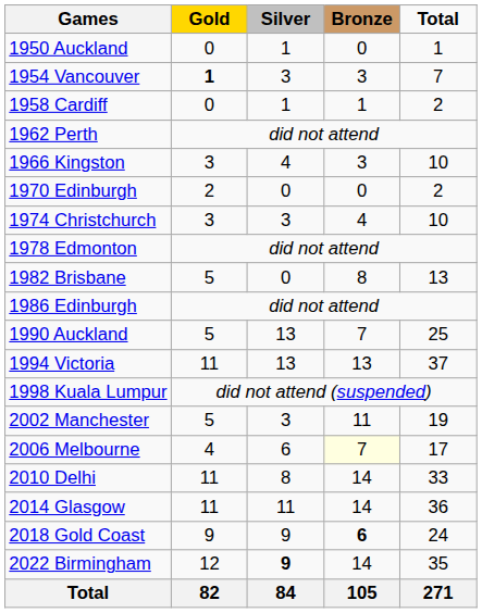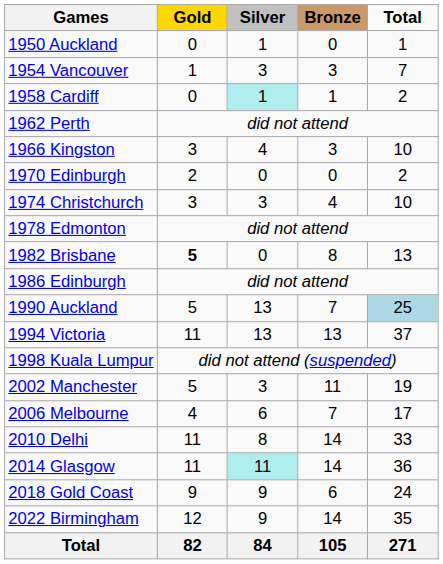1954 Vancouver | Gold: bold -> normal
1958 Cardiff | Silver: no background -> paleturquoise background
1982 Brisbane | Gold: normal -> bold
1990 Auckland | Total: no background -> lightblue background
2006 Melbourne | Bronze: lightyellow background -> no background
2014 Glasgow | Silver: no background -> paleturquoise background
2018 Gold Coast | Bronze: bold -> normal
2022 Birmingham | Silver: bold -> normal
